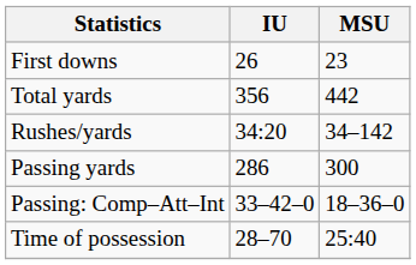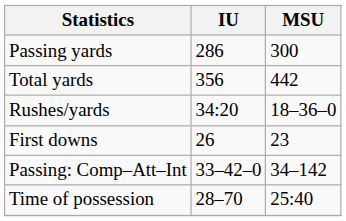rows swapped: First downs <-> Passing yards
Rushes/yards | MSU: 34–142 -> 18–36–0
Passing: Comp–Att–Int | MSU: 18–36–0 -> 34–142
